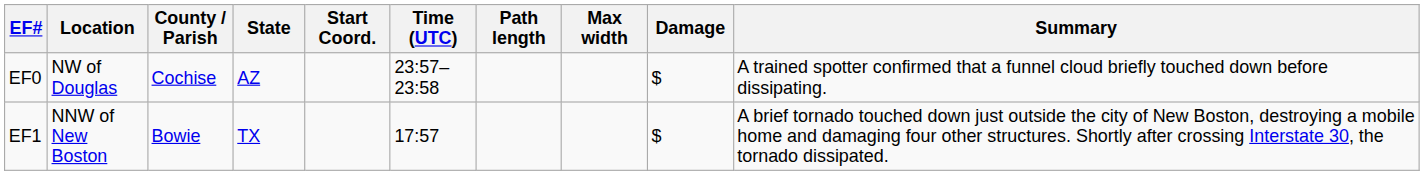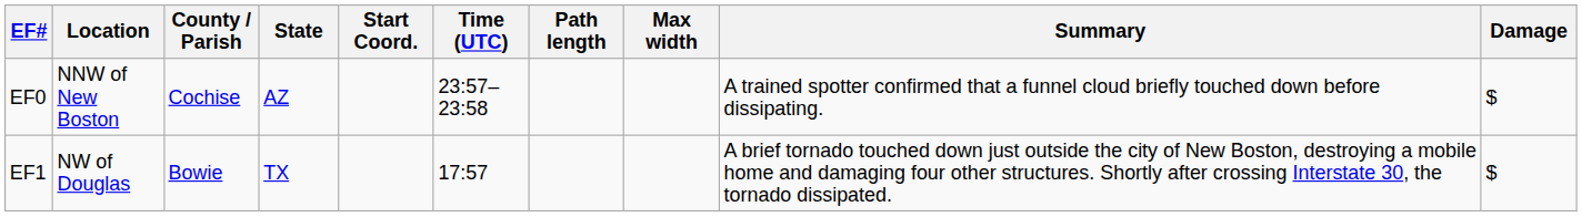columns swapped: Damage <-> Summary
EF0 | Location: NW of Douglas -> NNW of New Boston
EF1 | Location: NNW of New Boston -> NW of Douglas
